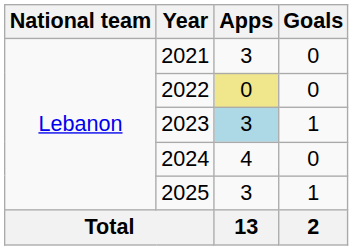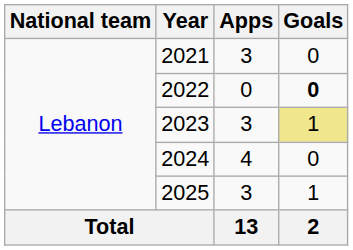2022 | Apps: khaki background -> no background
2022 | Goals: normal -> bold
2023 | Apps: lightblue background -> no background
2023 | Goals: no background -> khaki background
